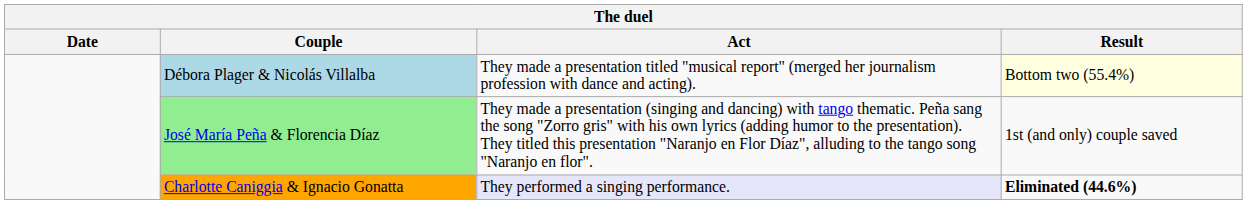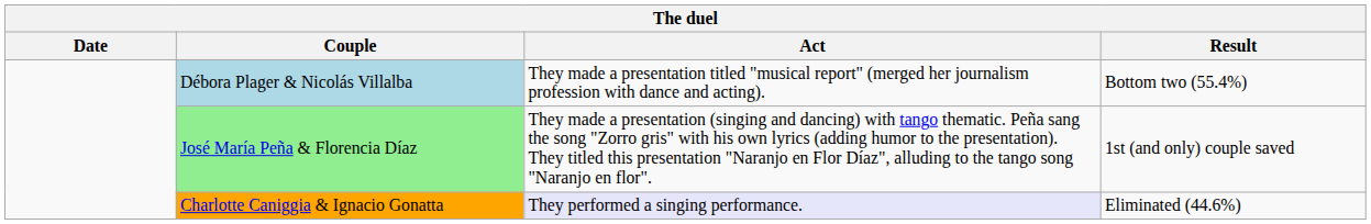Débora Plager & Nicolás Villalba | Result: lightyellow background -> no background
Charlotte Caniggia & Ignacio Gonatta | Result: bold -> normal
